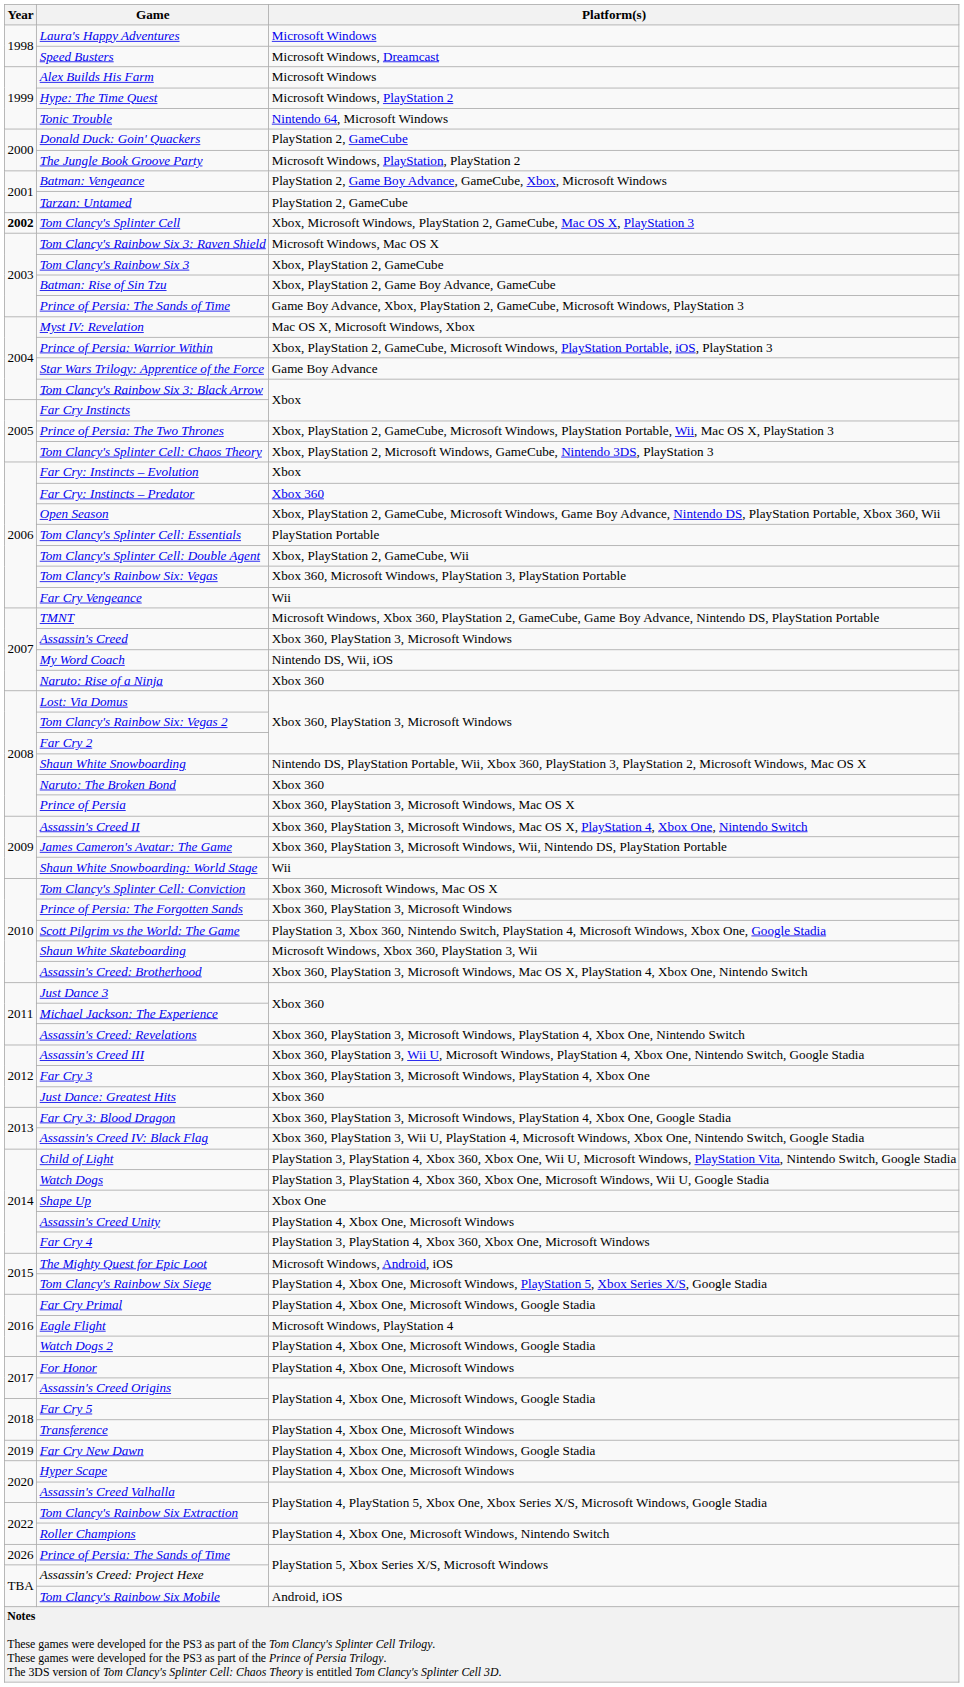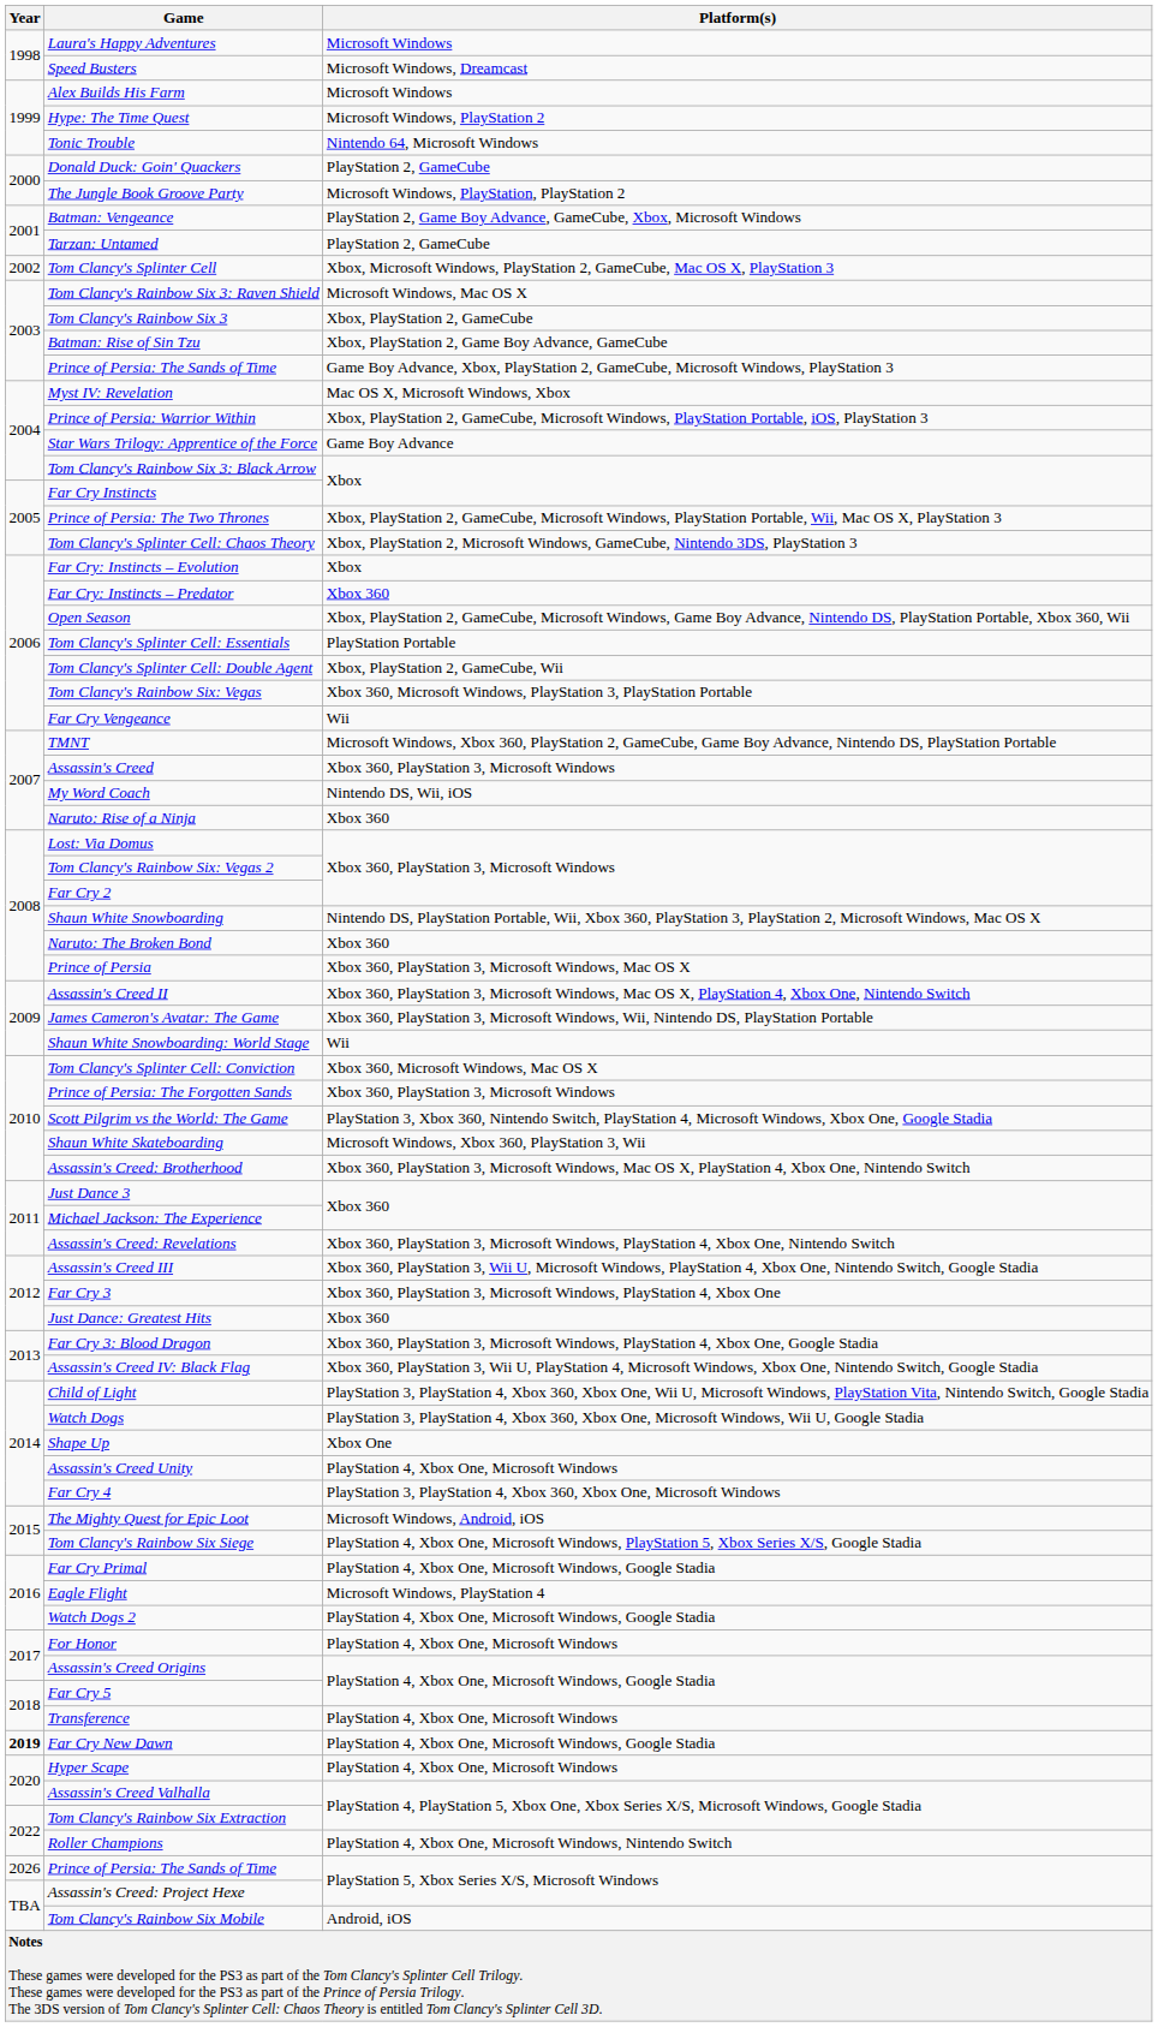Tom Clancy's Splinter Cell | Year: bold -> normal
Far Cry New Dawn | Year: normal -> bold
